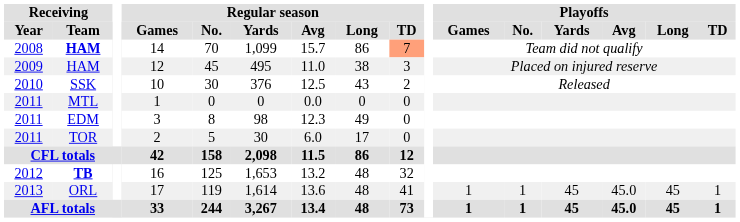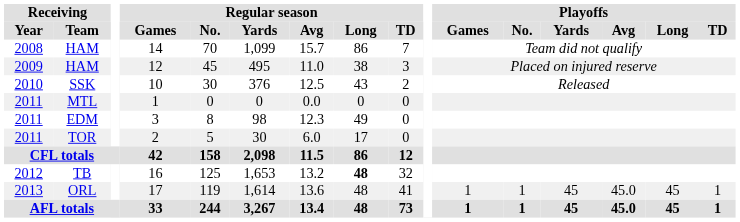14 | Receiving / Team: bold -> normal
14 | Regular season / TD: lightsalmon background -> no background
16 | Receiving / Team: bold -> normal
16 | Regular season / Long: normal -> bold
